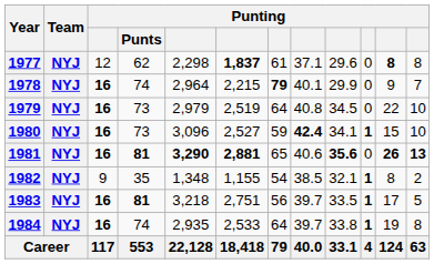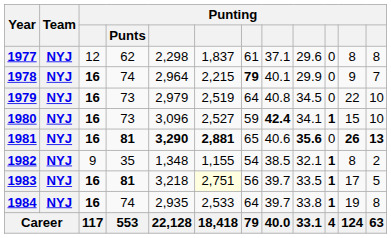1977 | column 6: bold -> normal
1977 | column 11: bold -> normal
1983 | column 6: no background -> lightyellow background
